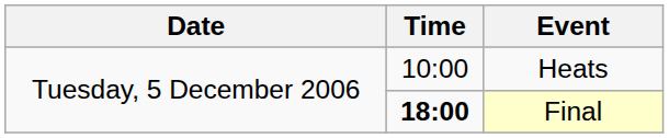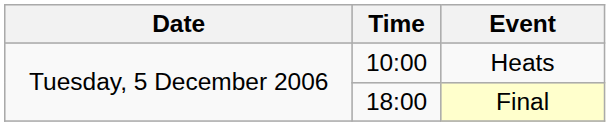Final | Time: bold -> normal
